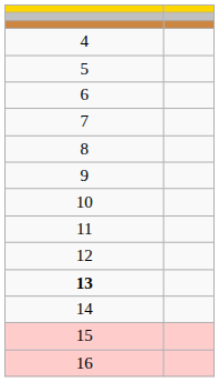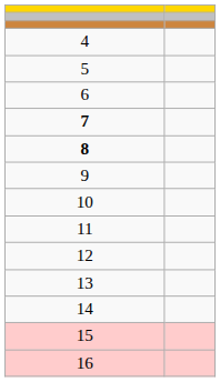row 7 | column 1: normal -> bold
row 8 | column 1: normal -> bold
row 13 | column 1: bold -> normal
